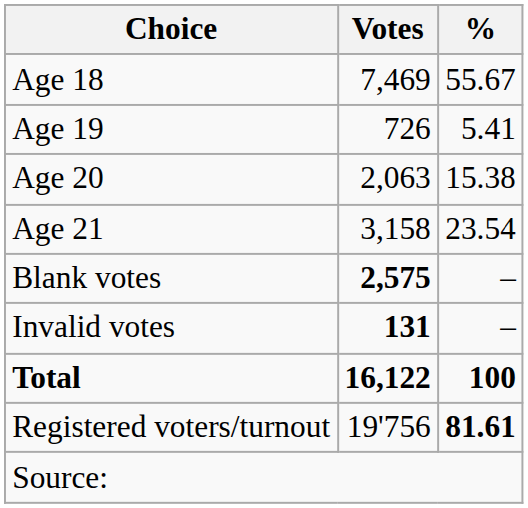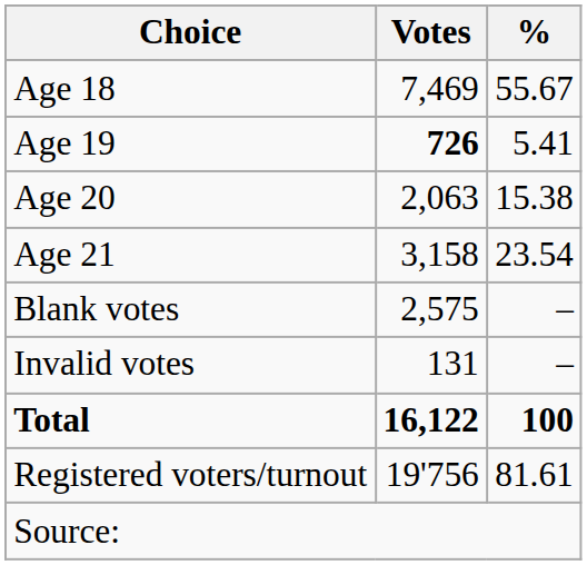Age 19 | Votes: normal -> bold
Blank votes | Votes: bold -> normal
Invalid votes | Votes: bold -> normal
Registered voters/turnout | %: bold -> normal
